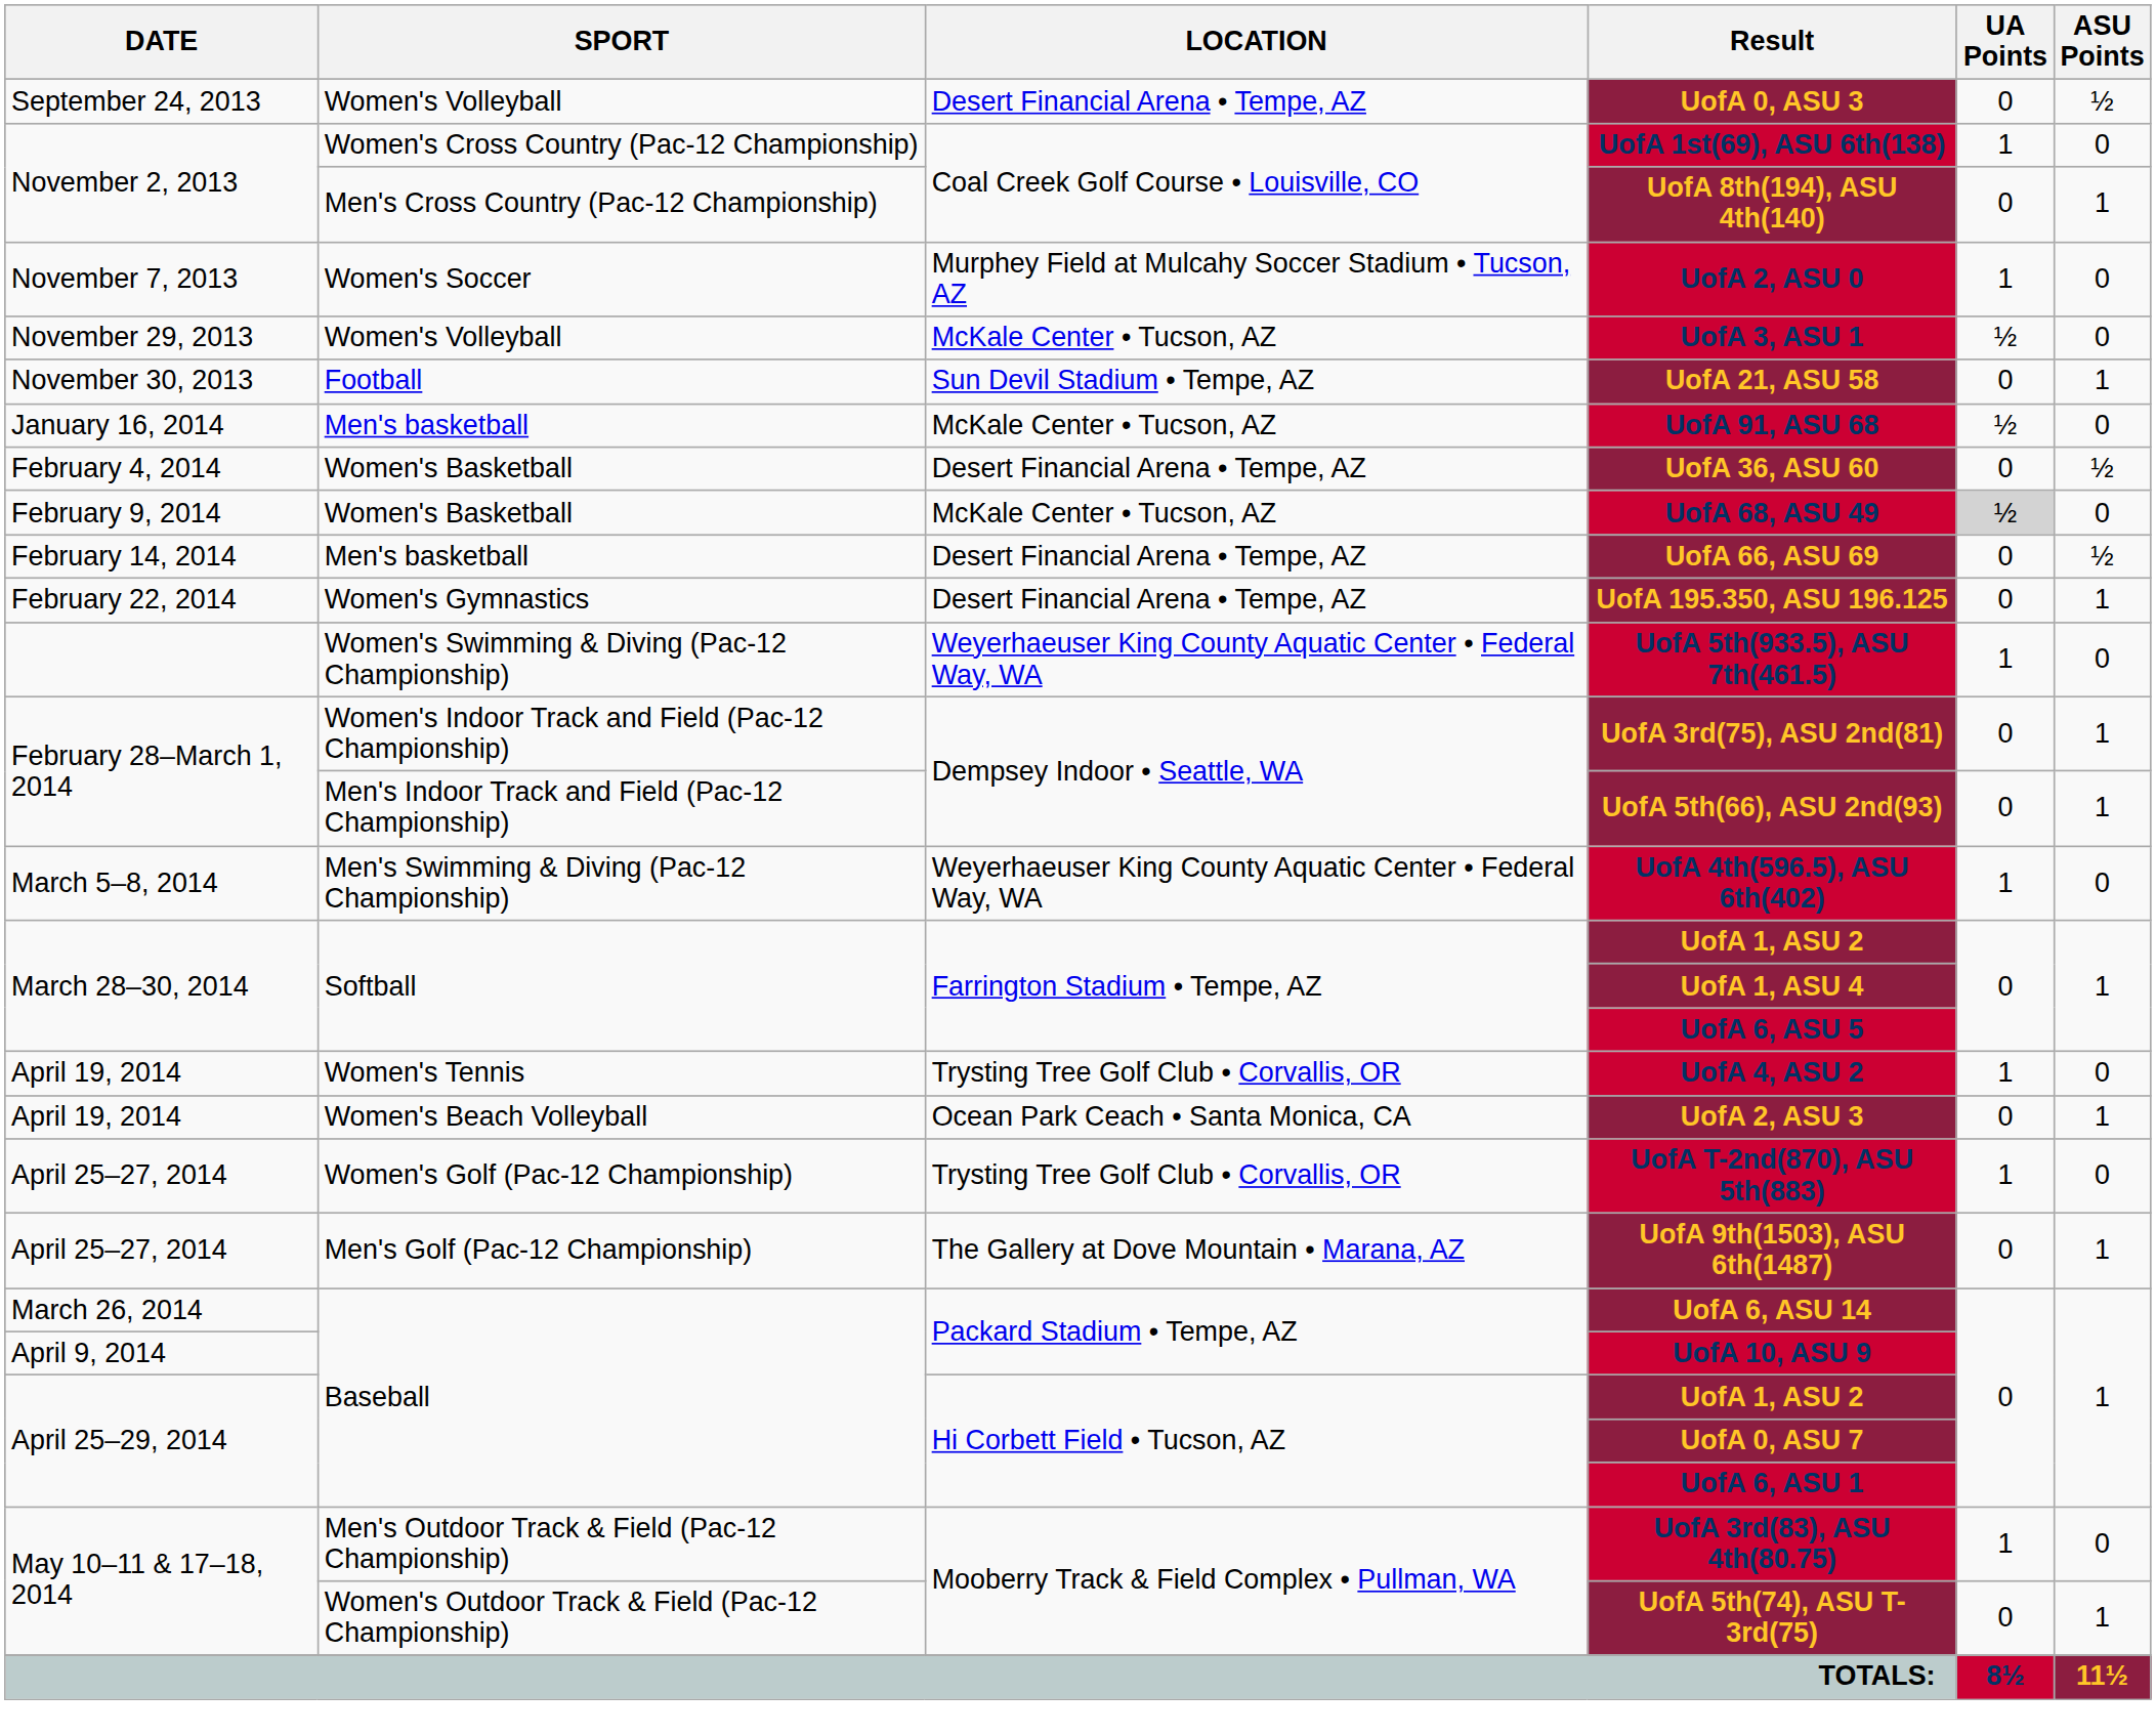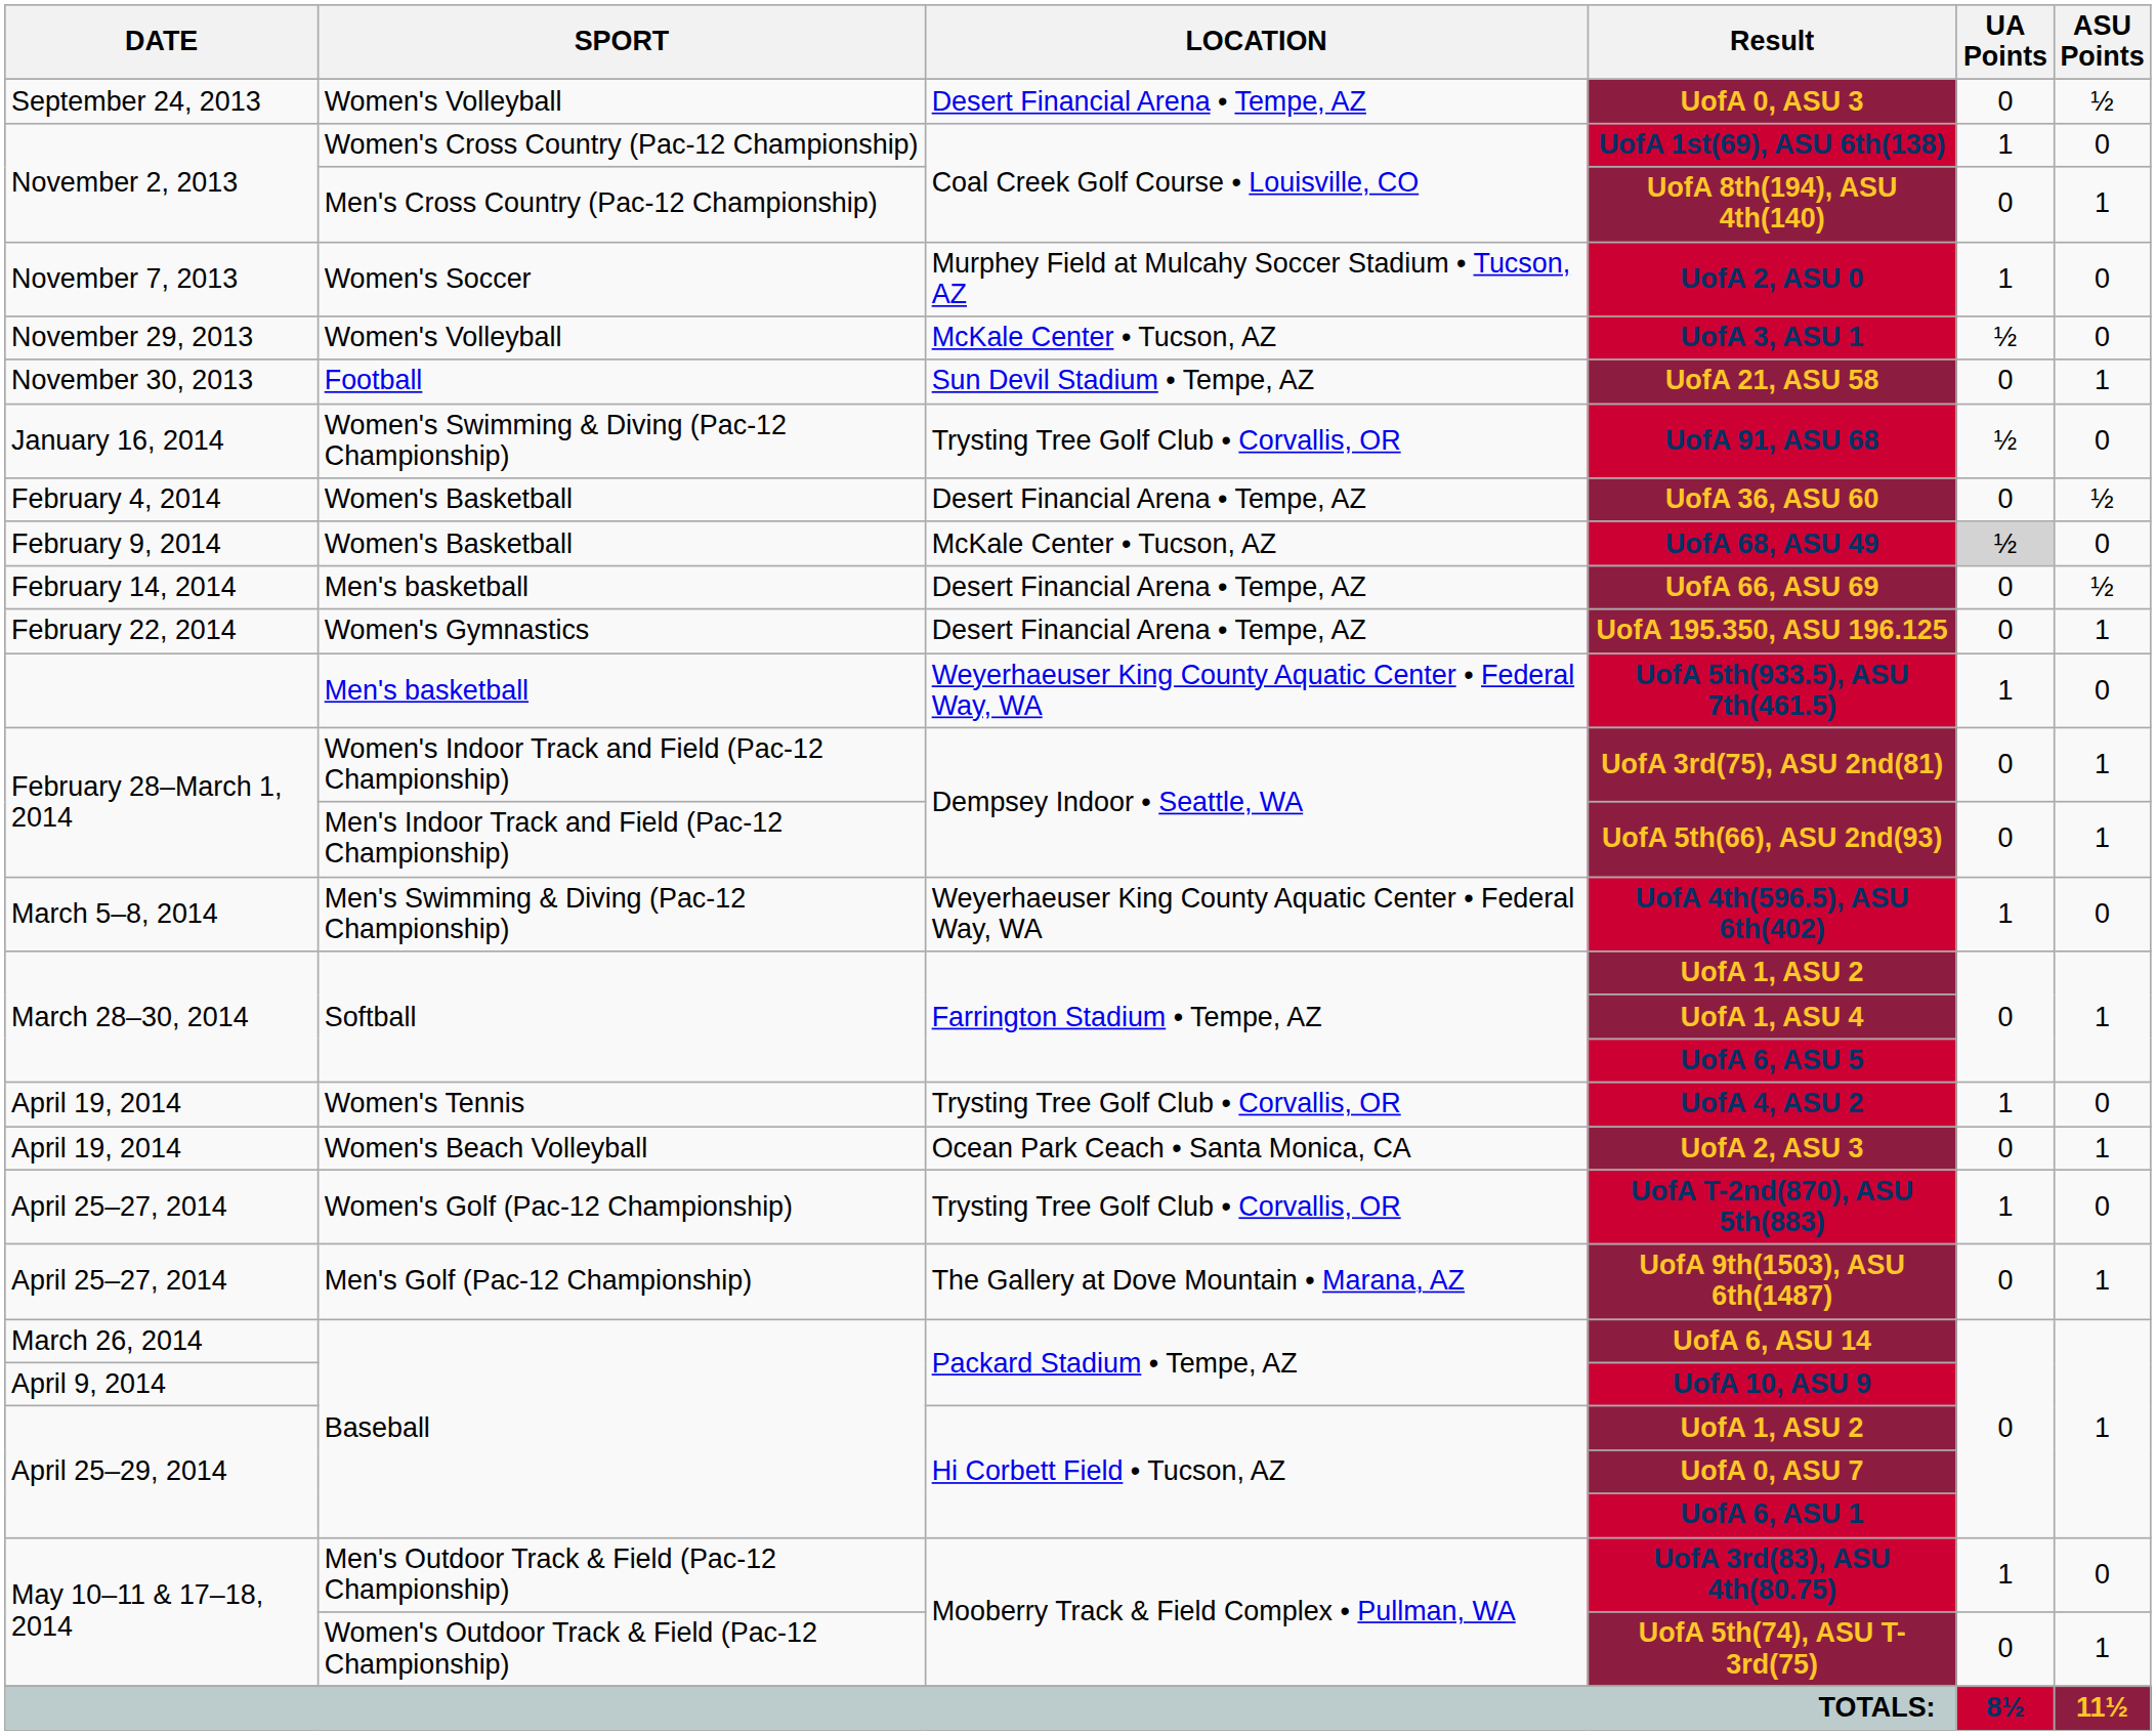UofA 91, ASU 68 | SPORT: Men's basketball -> Women's Swimming & Diving (Pac-12 Championship)
UofA 91, ASU 68 | LOCATION: McKale Center • Tucson, AZ -> Trysting Tree Golf Club • Corvallis, OR
UofA 5th(933.5), ASU 7th(461.5) | SPORT: Women's Swimming & Diving (Pac-12 Championship) -> Men's basketball
